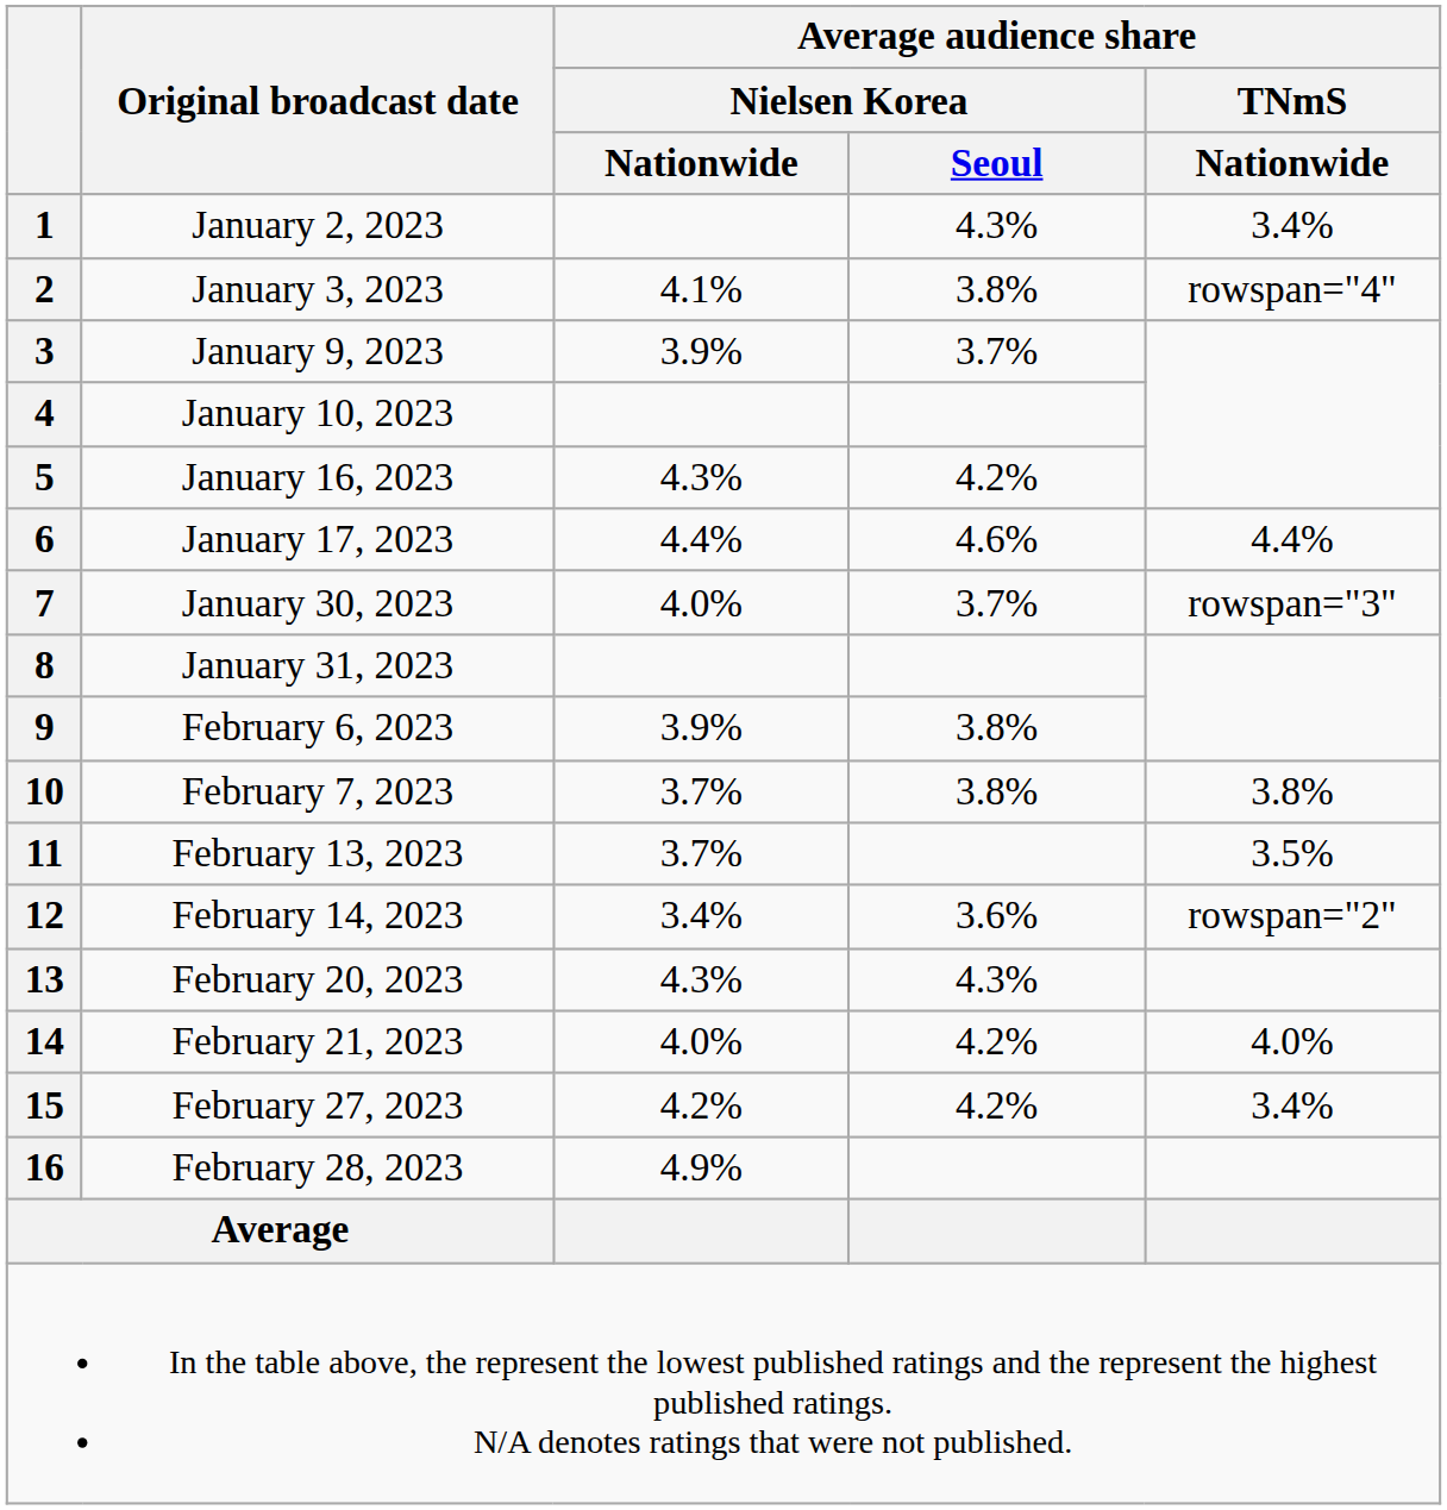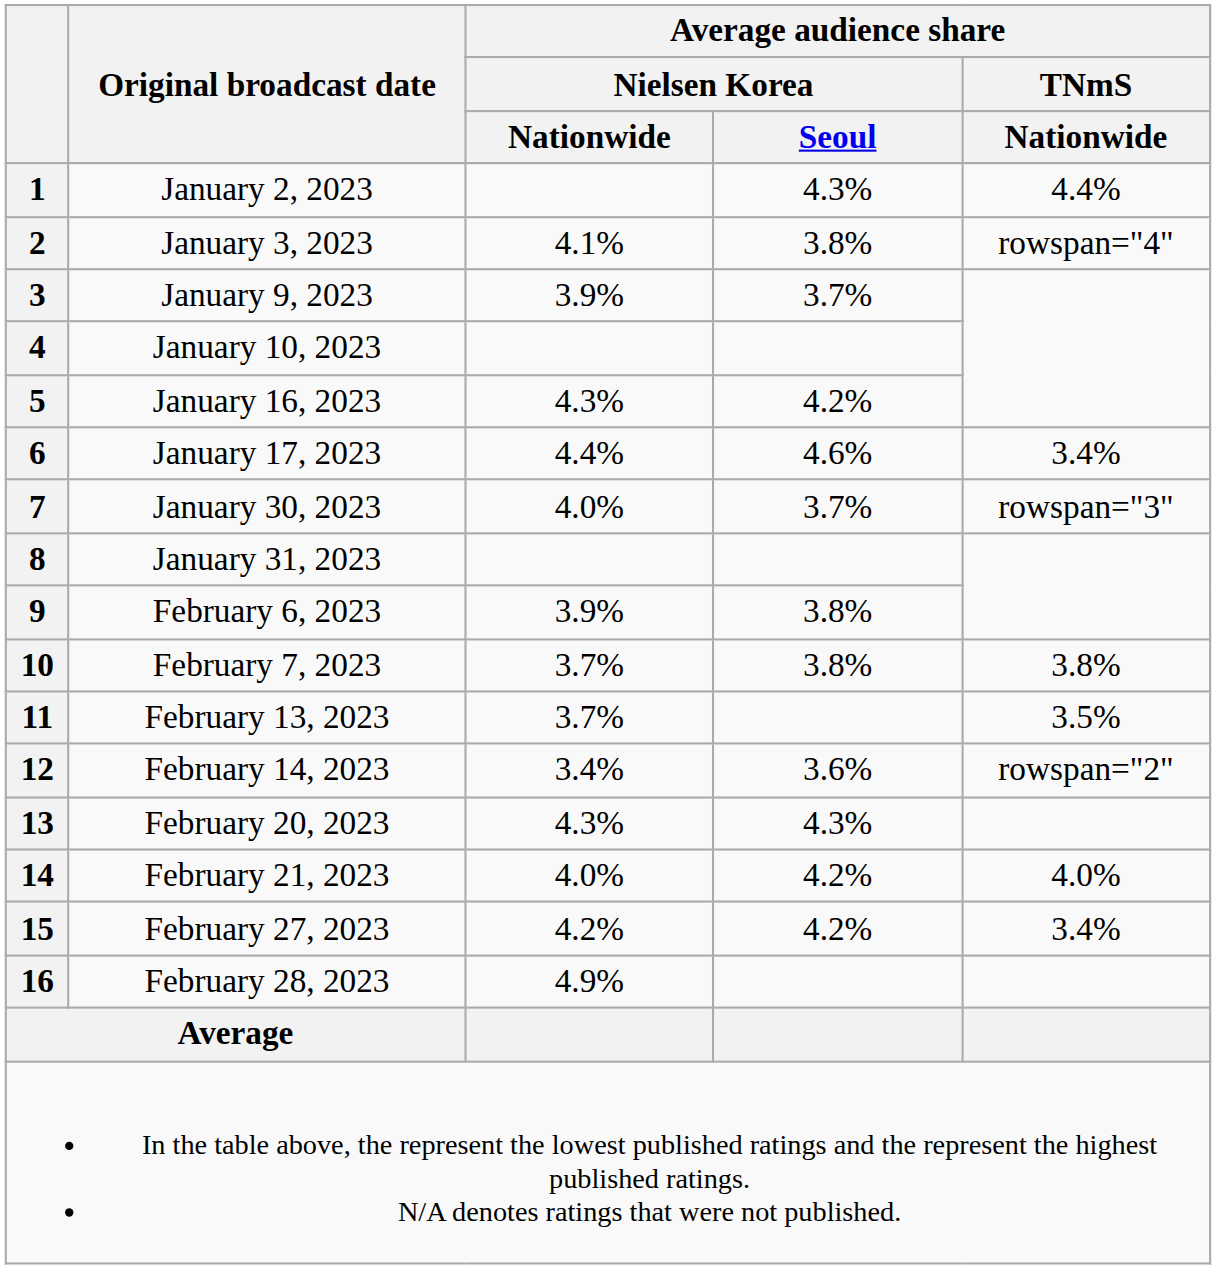1 | Average audience share / TNmS / Nationwide: 3.4% -> 4.4%
6 | Average audience share / TNmS / Nationwide: 4.4% -> 3.4%
